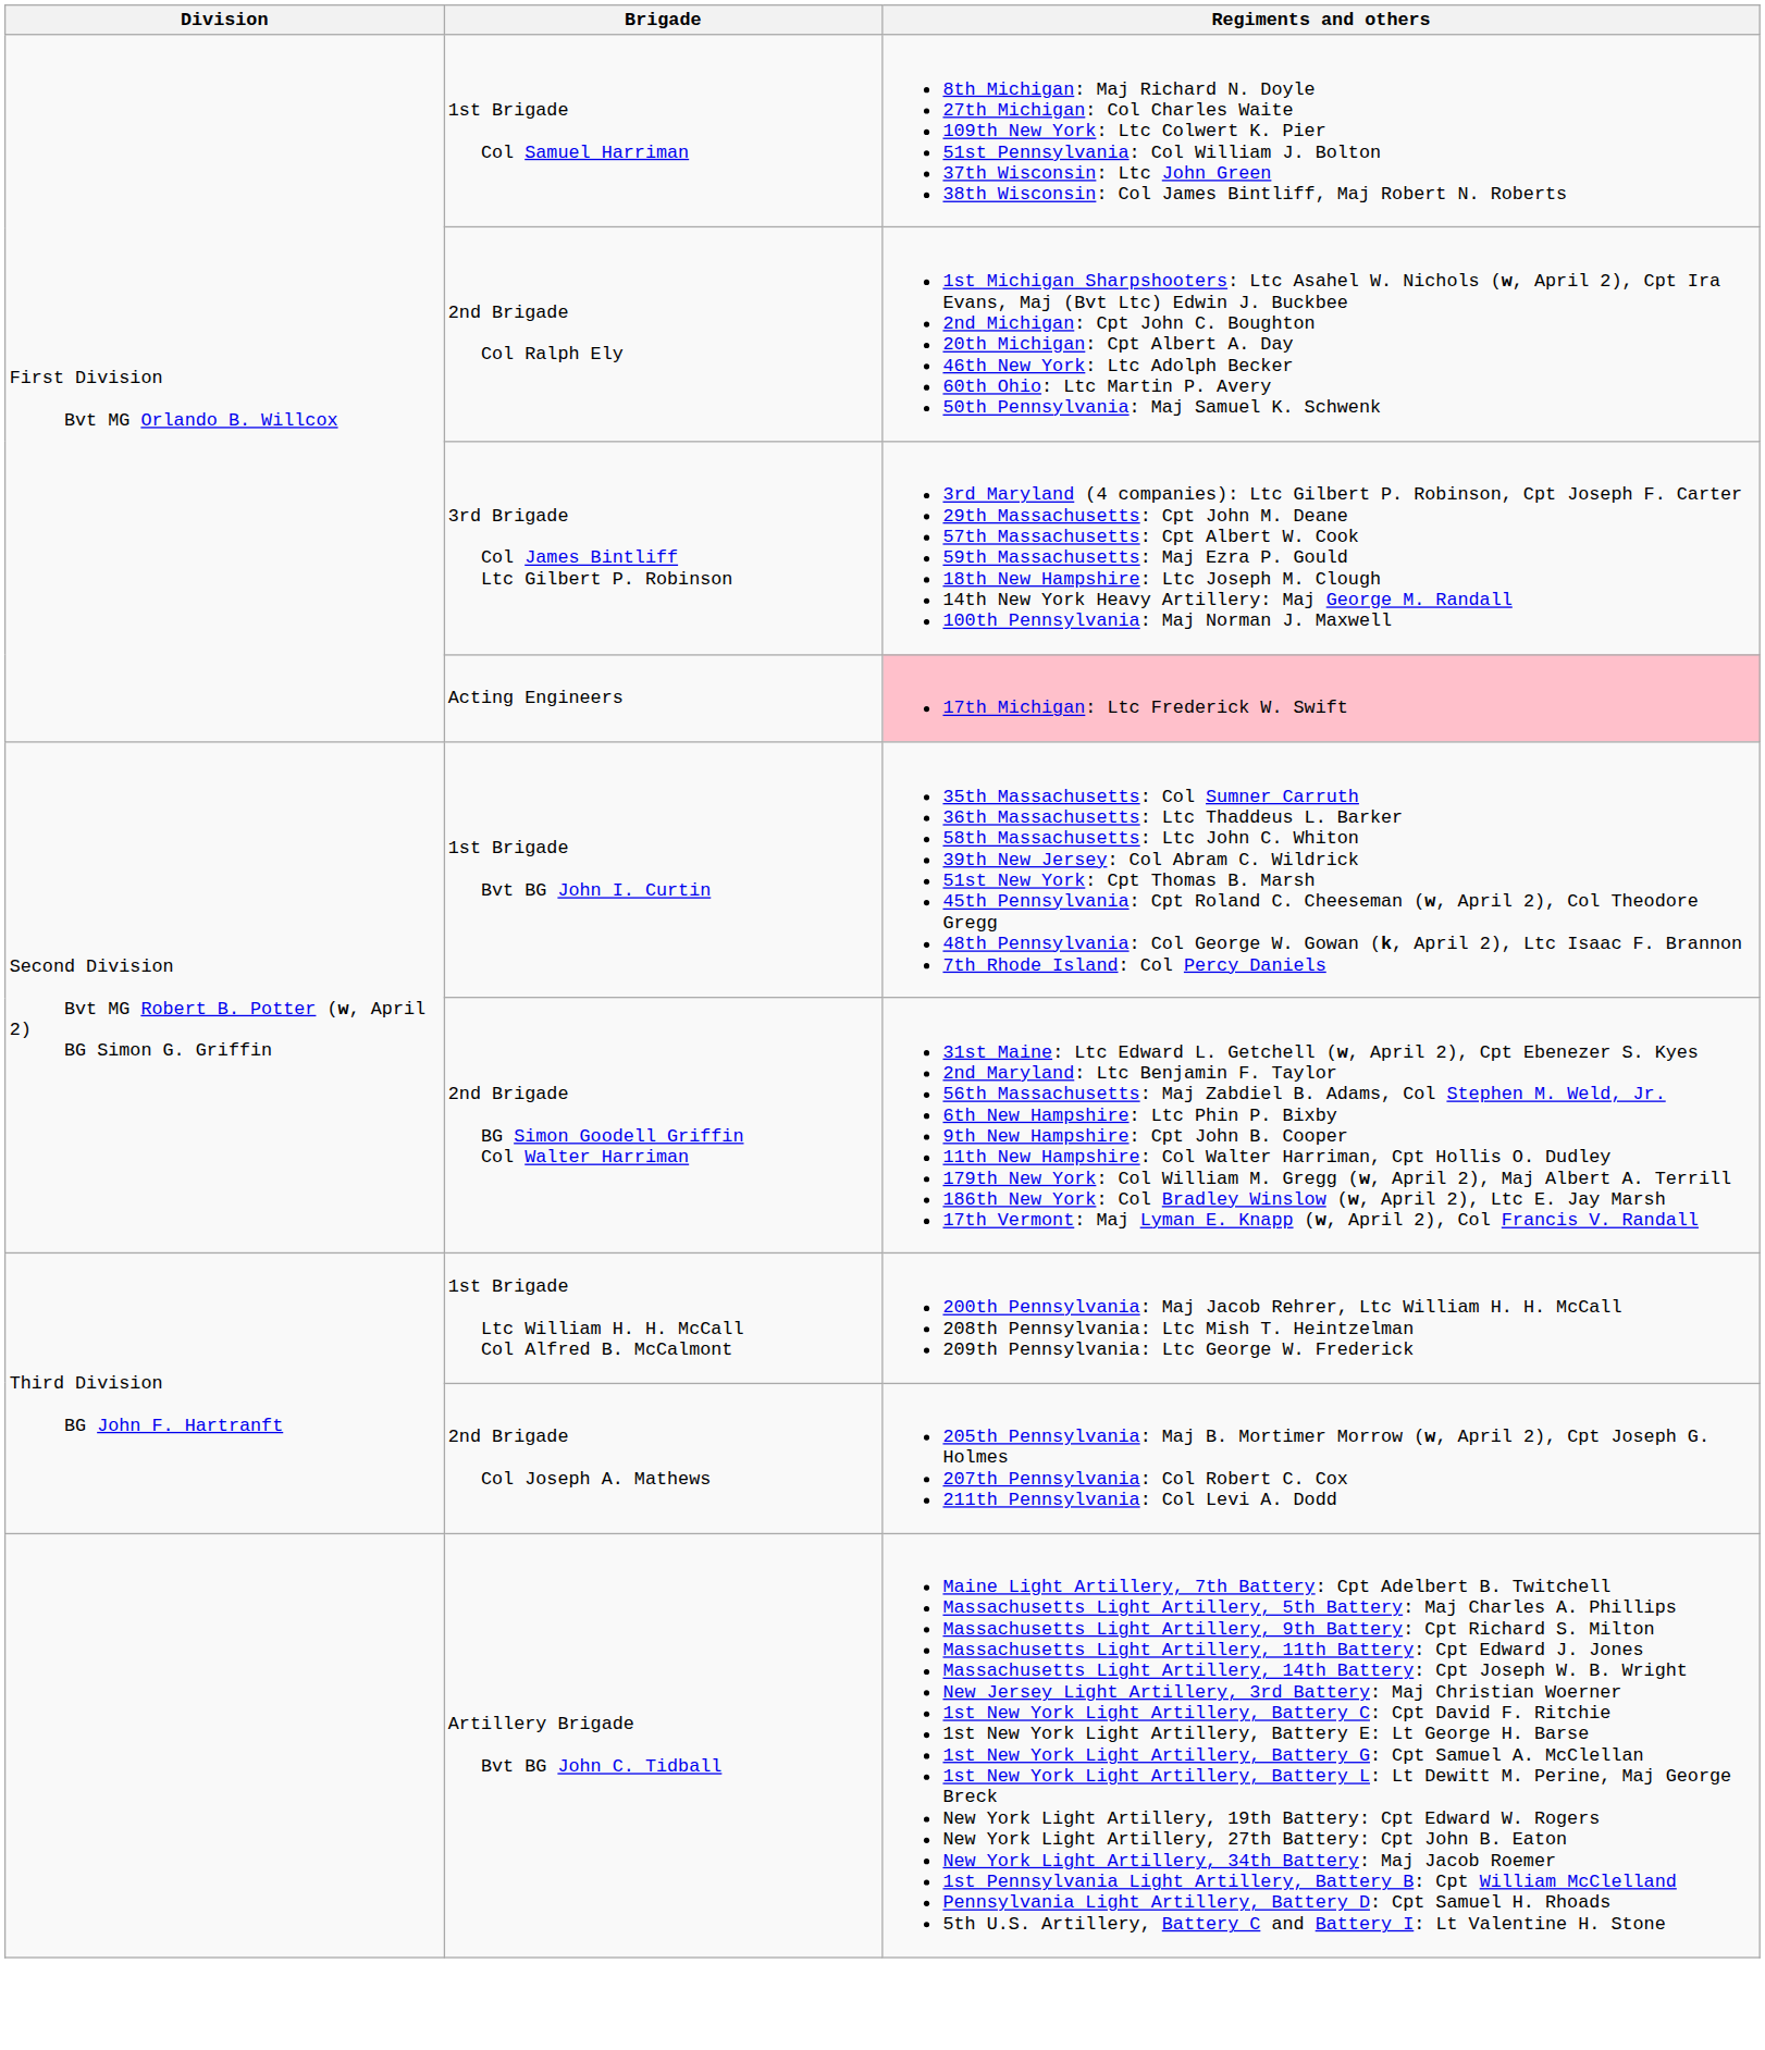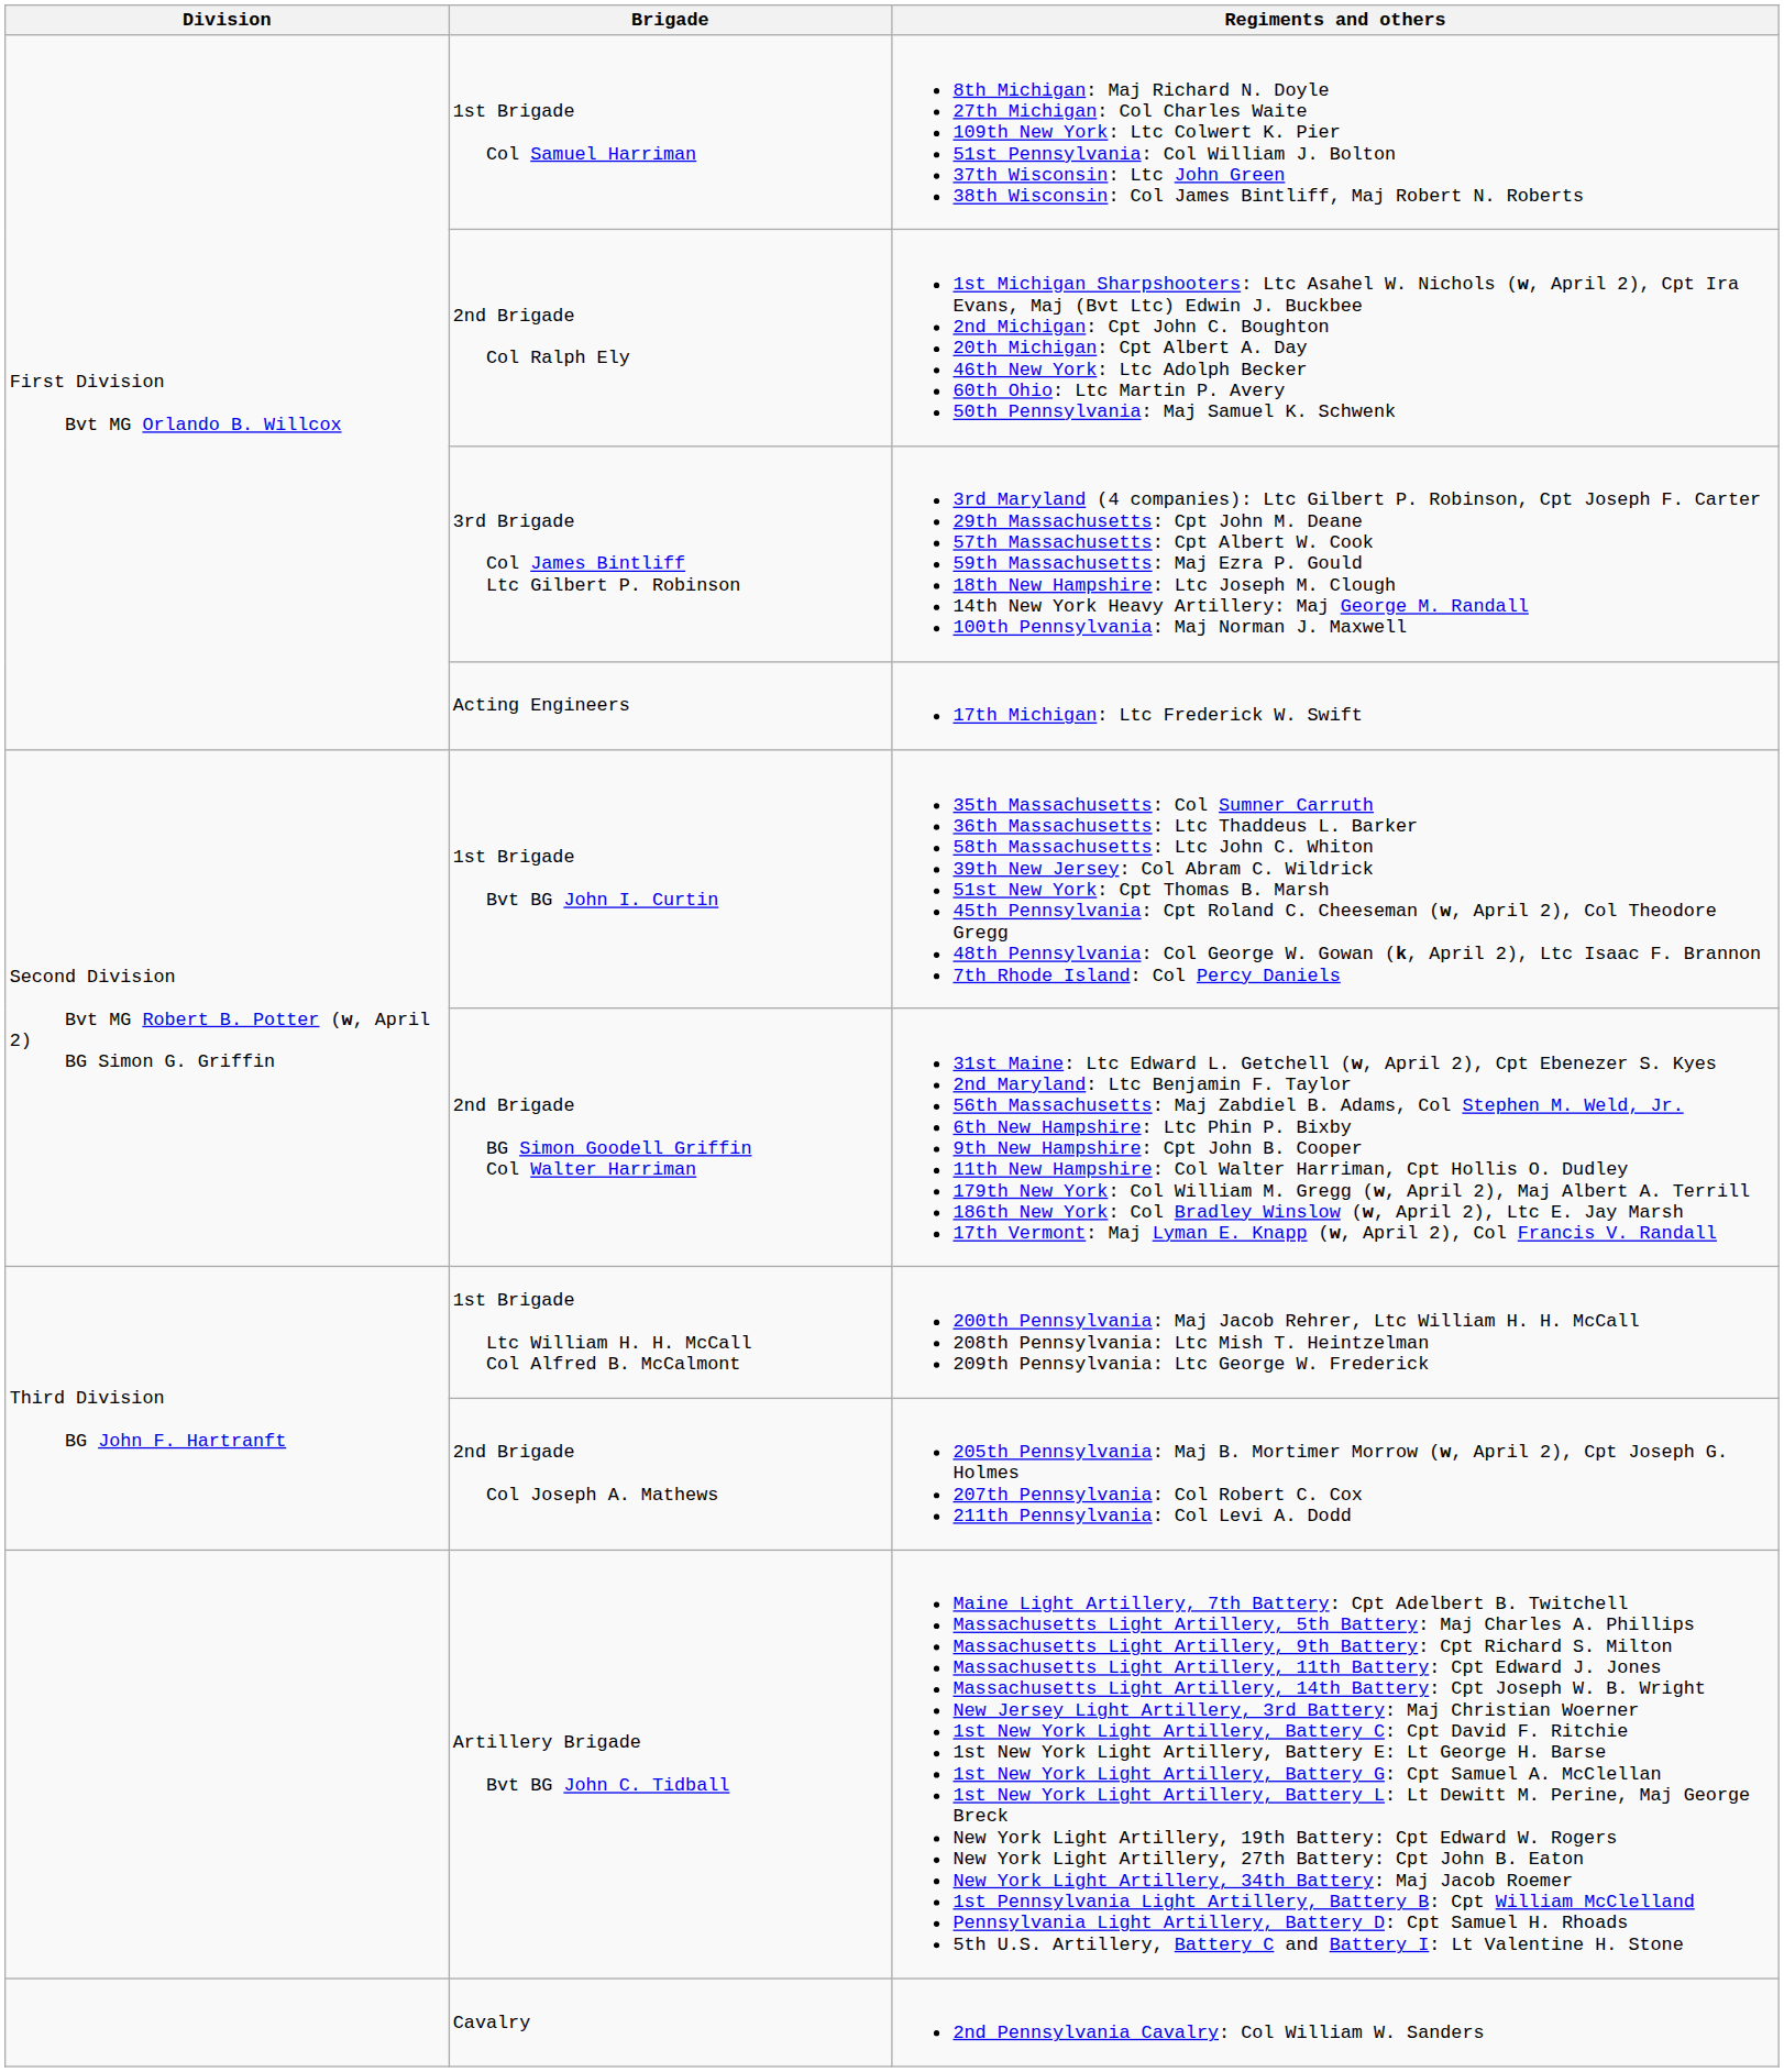Acting Engineers | Regiments and others: pink background -> no background
+ row: Cavalry | 2nd Pennsylvania Cavalry: Col William W. Sanders
